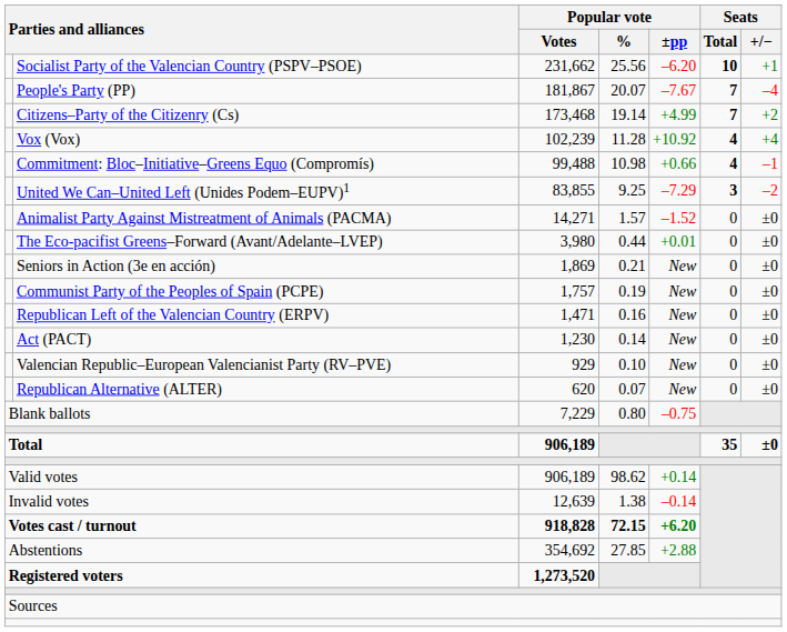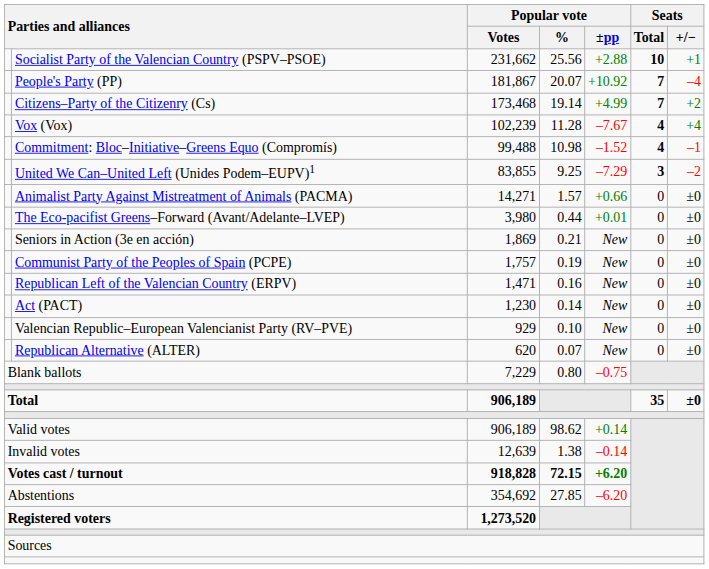Socialist Party of the Valencian Country (PSPV–PSOE) | Popular vote / ±pp: –6.20 -> +2.88
People's Party (PP) | Popular vote / ±pp: –7.67 -> +10.92
Vox (Vox) | Popular vote / ±pp: +10.92 -> –7.67
Commitment: Bloc–Initiative–Greens Equo (Compromís) | Popular vote / ±pp: +0.66 -> –1.52
Animalist Party Against Mistreatment of Animals (PACMA) | Popular vote / ±pp: –1.52 -> +0.66
Abstentions | Popular vote / ±pp: +2.88 -> –6.20
